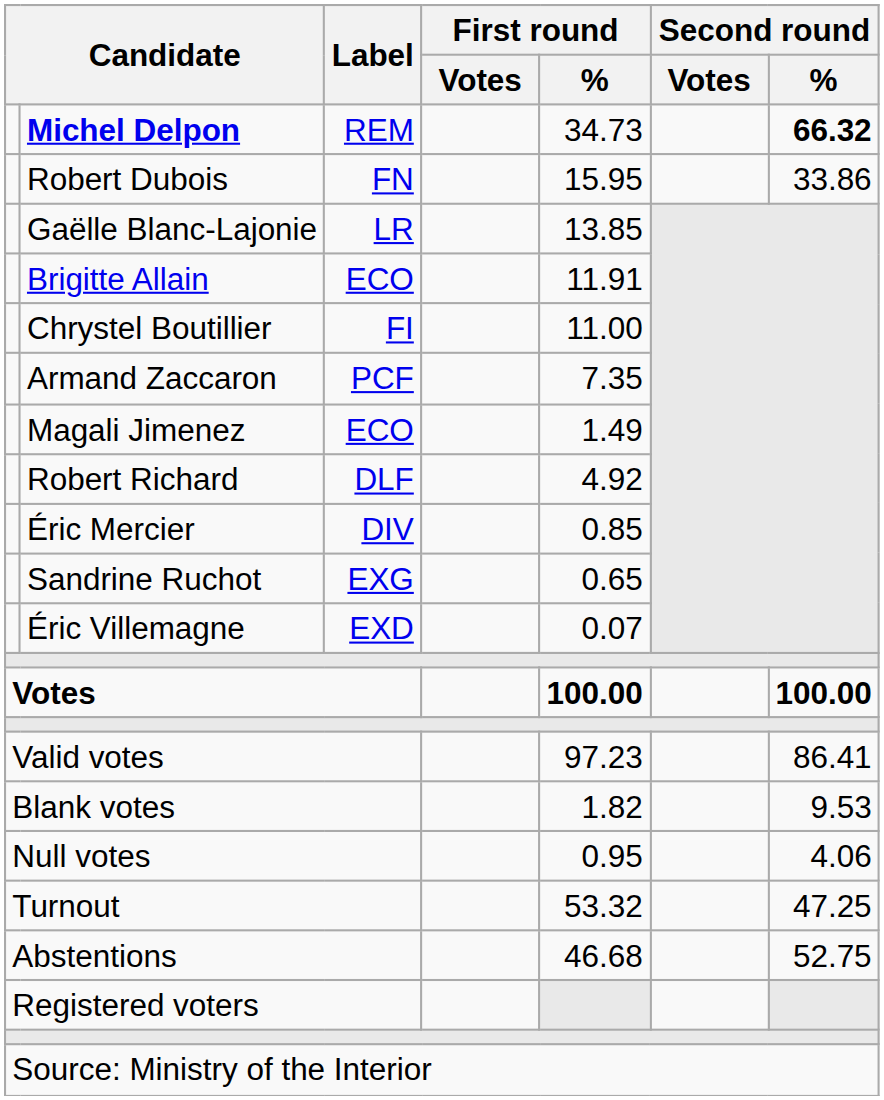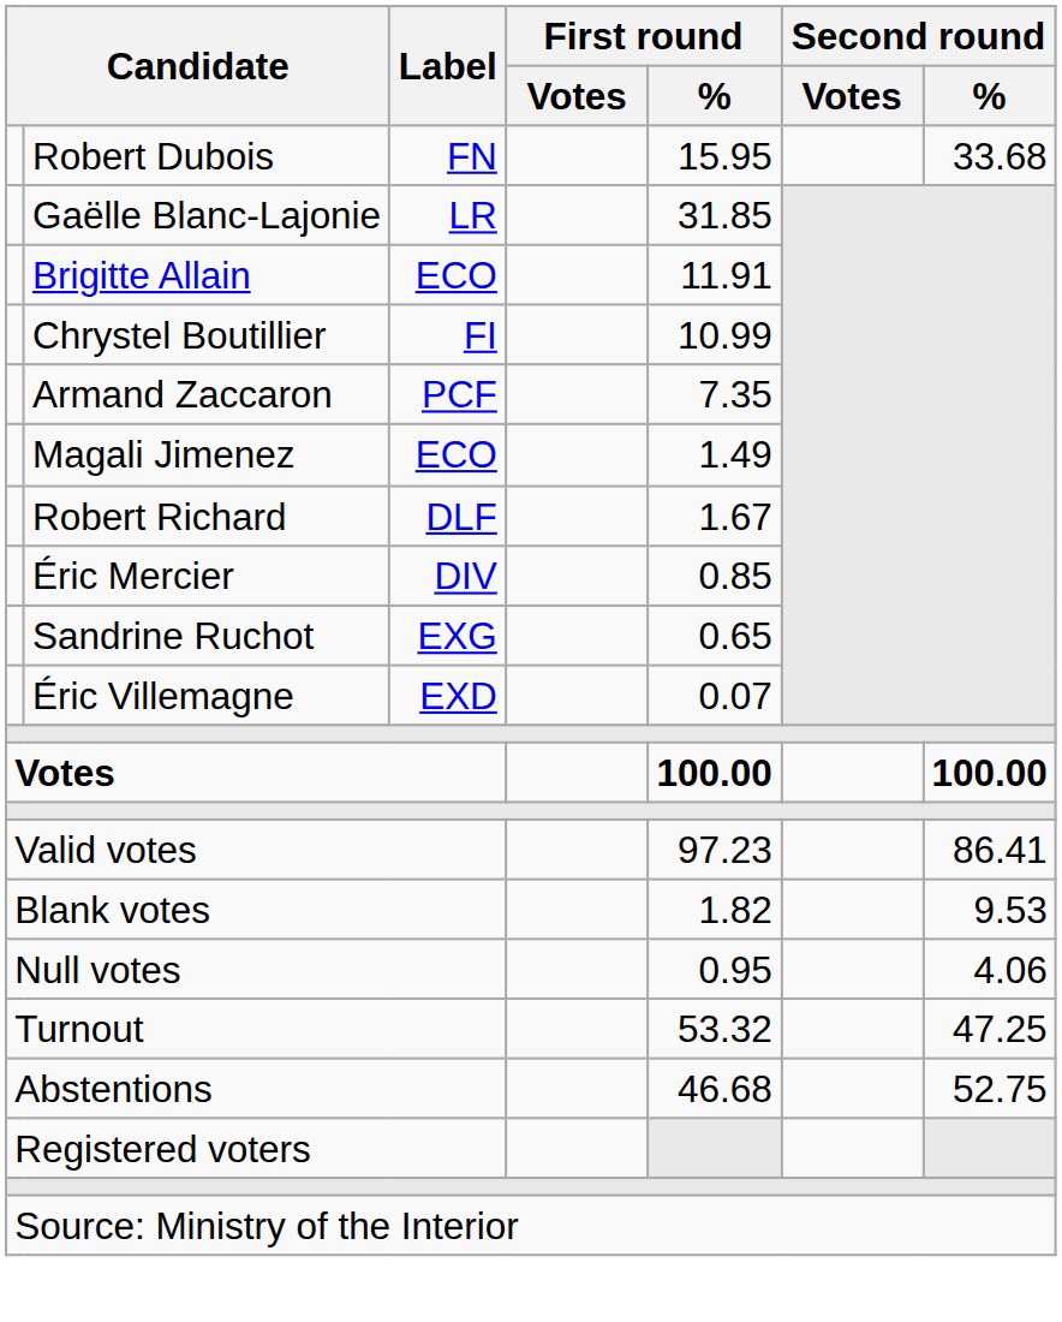- row: Michel Delpon | REM | 34.73 | 66.32
Robert Dubois | Second round / %: 33.86 -> 33.68
Gaëlle Blanc-Lajonie | First round / %: 13.85 -> 31.85
Chrystel Boutillier | First round / %: 11.00 -> 10.99
Robert Richard | First round / %: 4.92 -> 1.67
